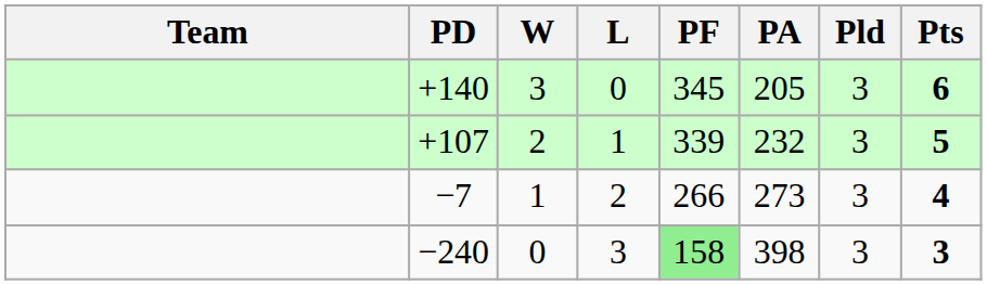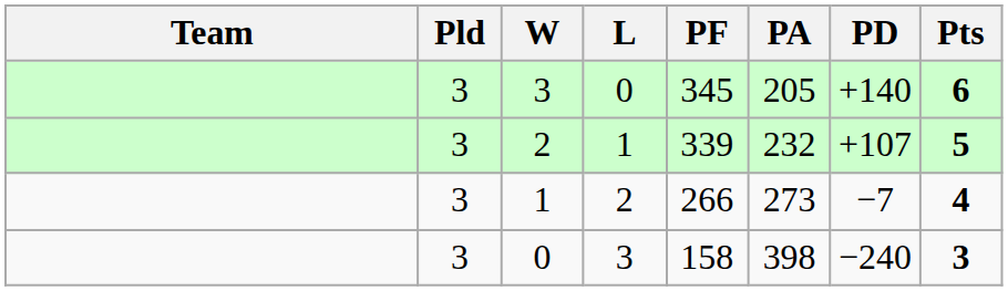columns swapped: Pld <-> PD
row 5 | PF: lightgreen background -> no background
